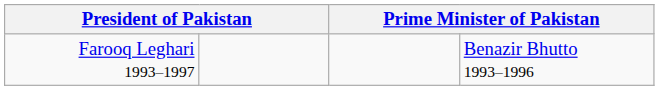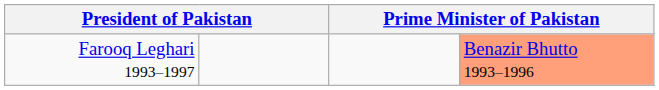Farooq Leghari 1993–1997 | column 4: no background -> lightsalmon background
